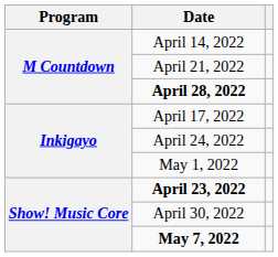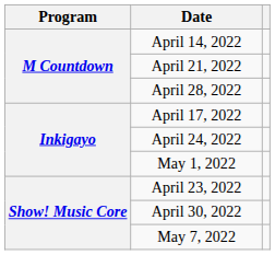April 28, 2022 | Date: bold -> normal
April 23, 2022 | Date: bold -> normal
May 7, 2022 | Date: bold -> normal
